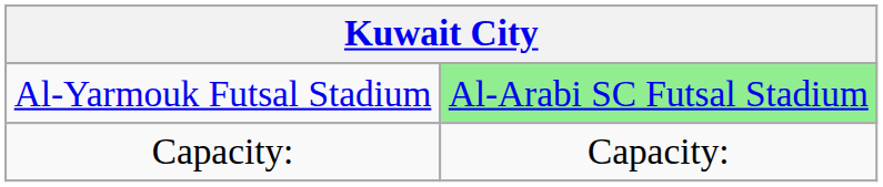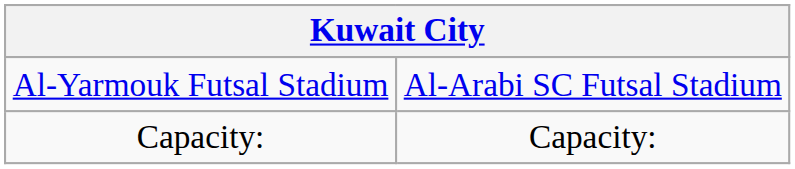Al-Yarmouk Futsal Stadium | column 2: lightgreen background -> no background
